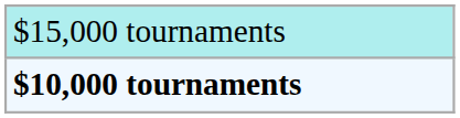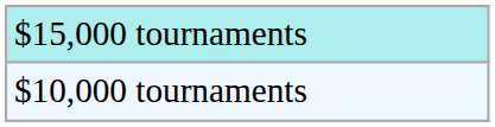row 2 | column 1: bold -> normal
